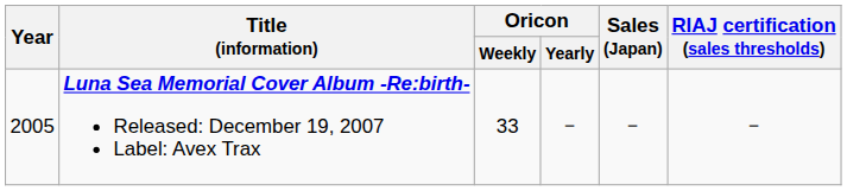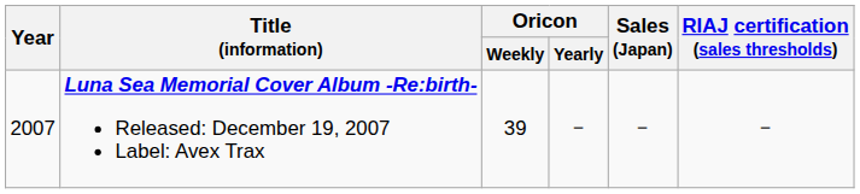row 3 | Year: 2005 -> 2007
row 3 | Oricon / Weekly: 33 -> 39
